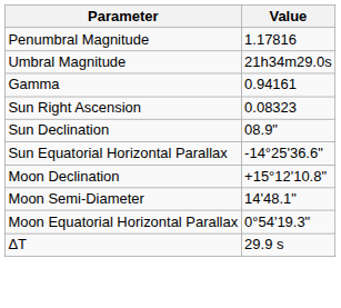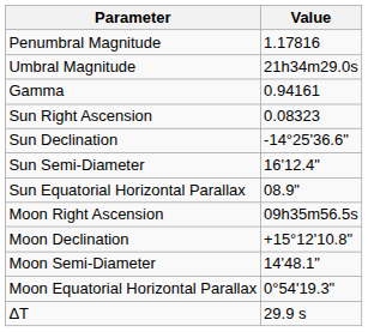Sun Declination | Value: 08.9" -> -14°25'36.6"
+ row: Sun Semi-Diameter | 16'12.4"
Sun Equatorial Horizontal Parallax | Value: -14°25'36.6" -> 08.9"
+ row: Moon Right Ascension | 09h35m56.5s
